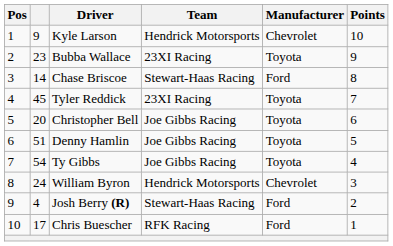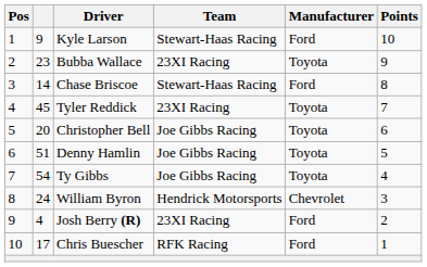Kyle Larson | Team: Hendrick Motorsports -> Stewart-Haas Racing
Kyle Larson | Manufacturer: Chevrolet -> Ford
Josh Berry (R) | Team: Stewart-Haas Racing -> 23XI Racing
